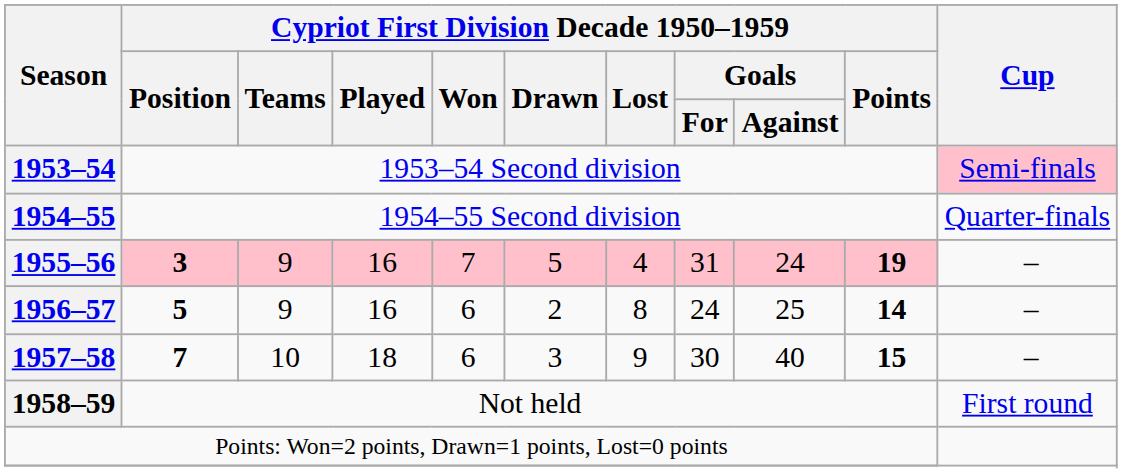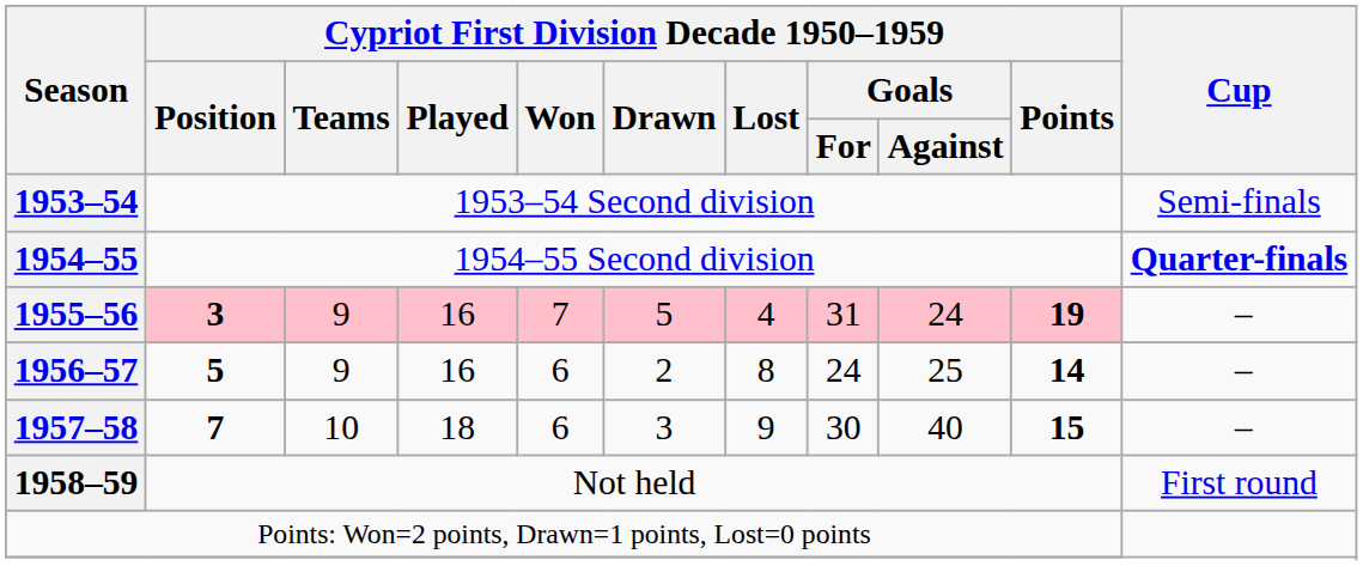1953–54 Second division | Cup: pink background -> no background
1954–55 Second division | Cup: normal -> bold
